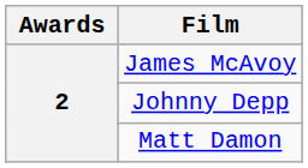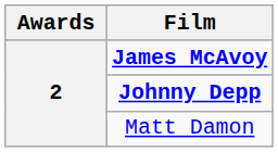James McAvoy | Film: normal -> bold
Johnny Depp | Film: normal -> bold
